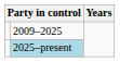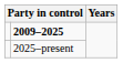2009–2025 | column 2: normal -> bold
2025–present | column 2: lightblue background -> no background
